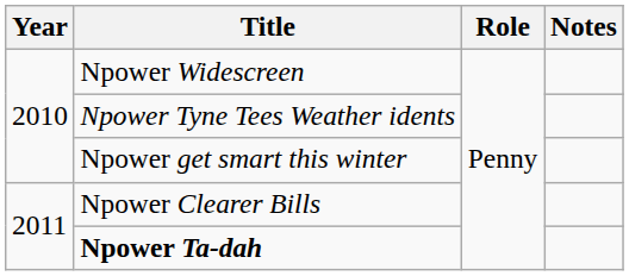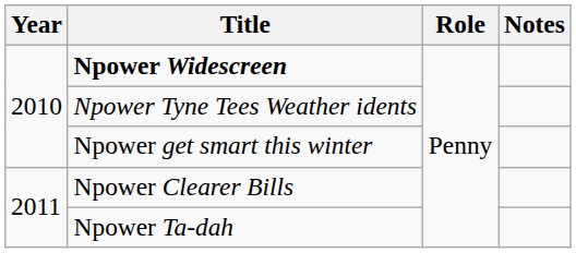Npower Widescreen | Title: normal -> bold
Npower Ta-dah | Title: bold -> normal
